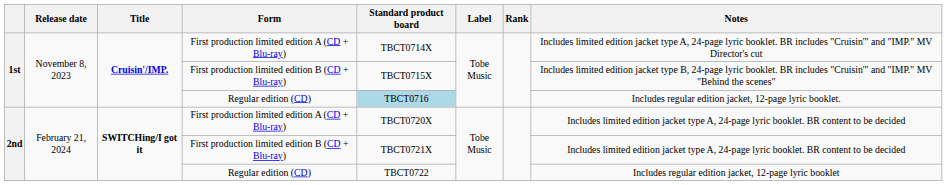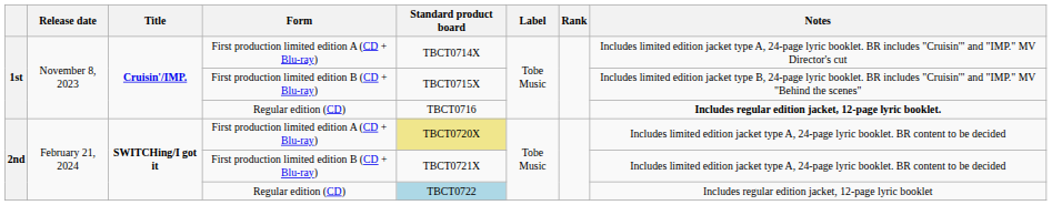1st / Regular edition (CD) | Standard product board: lightblue background -> no background
1st / Regular edition (CD) | Notes: normal -> bold
2nd / First production limited edition A (CD + Blu-ray) | Standard product board: no background -> khaki background
2nd / Regular edition (CD) | Standard product board: no background -> lightblue background
